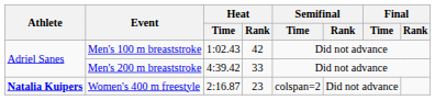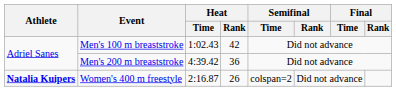Men's 200 m breaststroke | Heat / Rank: 33 -> 36
Women's 400 m freestyle | Heat / Rank: 23 -> 26
